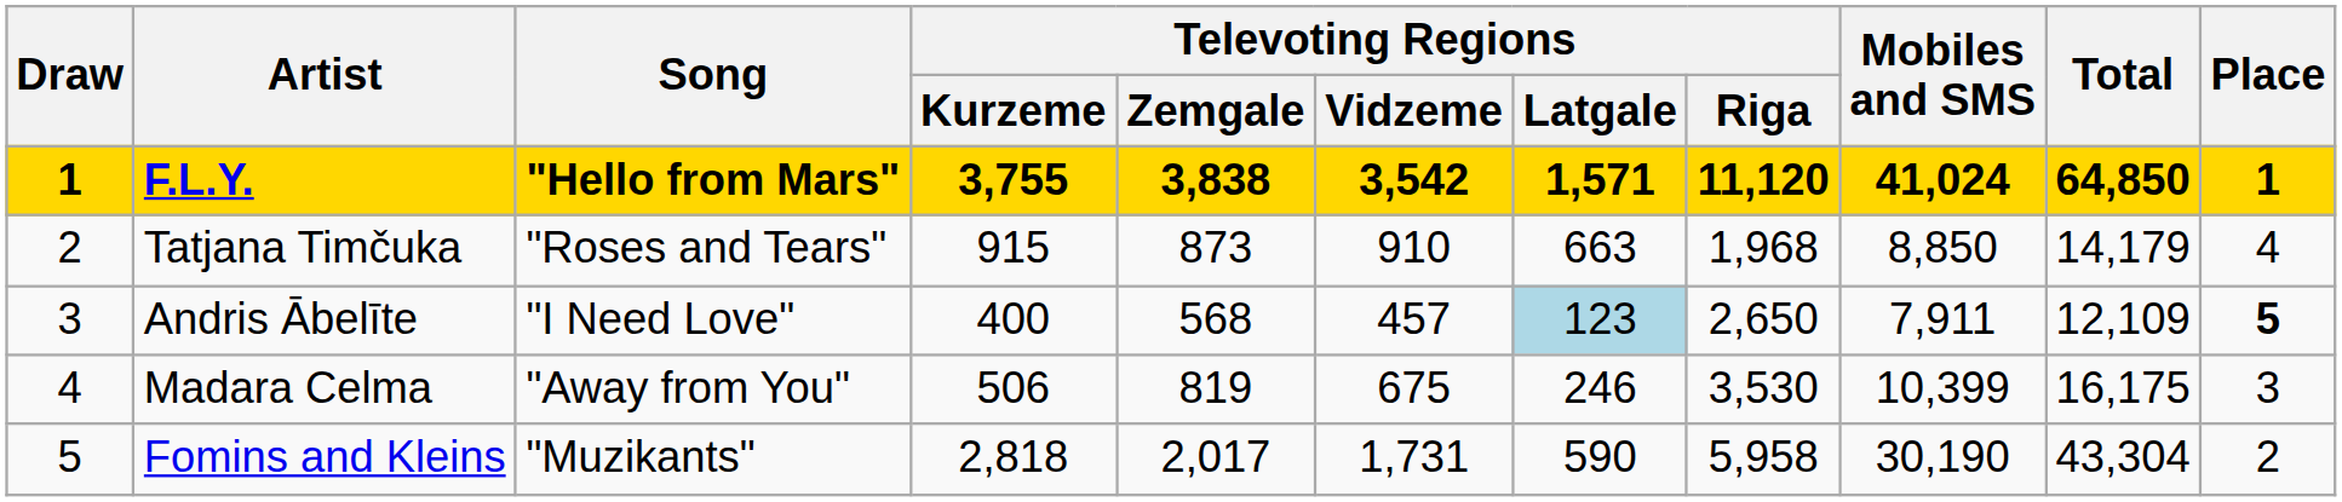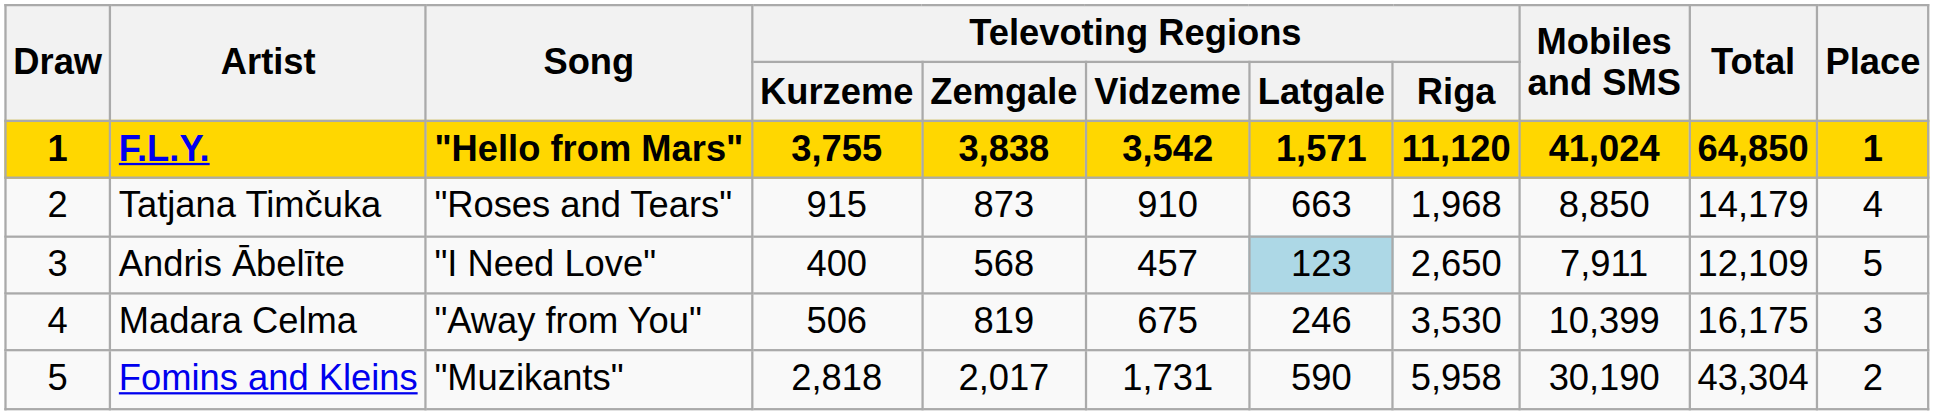Andris Ābelīte | Place: bold -> normal
